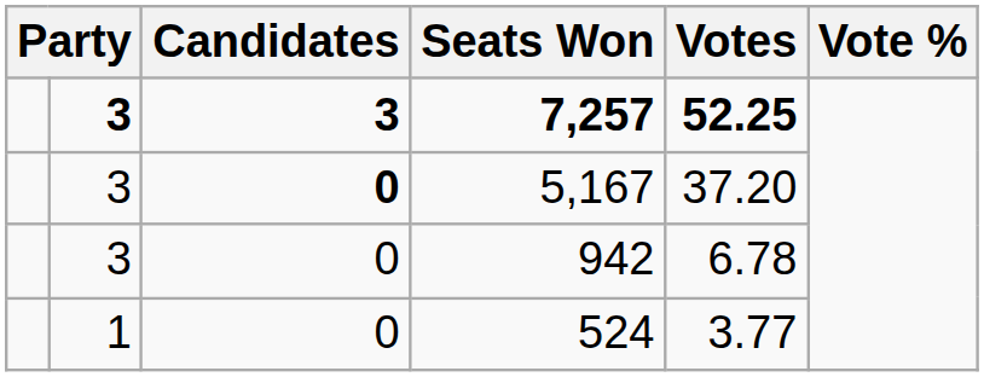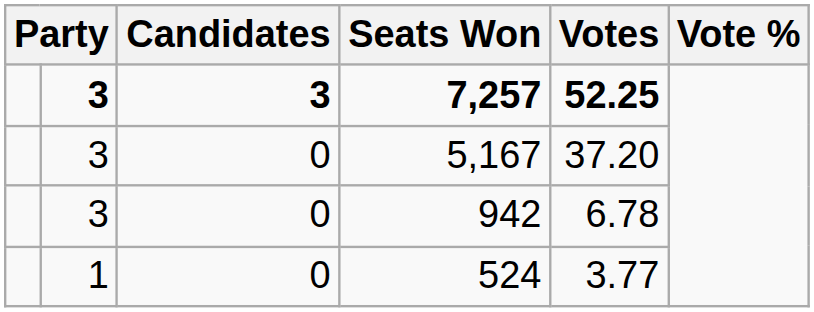5,167 | Candidates: bold -> normal
